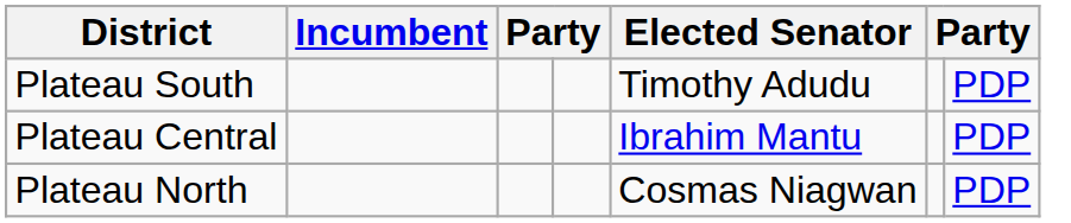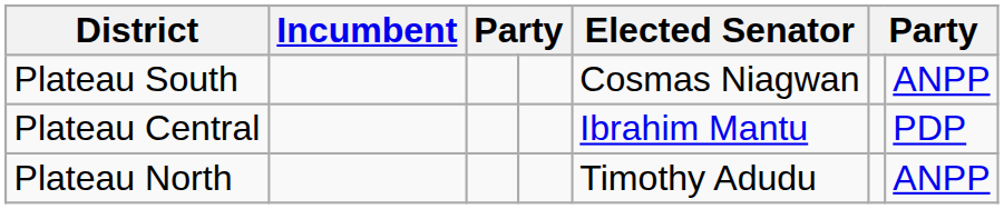Plateau South | Elected Senator: Timothy Adudu -> Cosmas Niagwan
Plateau South | column 7: PDP -> ANPP
Plateau North | Elected Senator: Cosmas Niagwan -> Timothy Adudu
Plateau North | column 7: PDP -> ANPP
